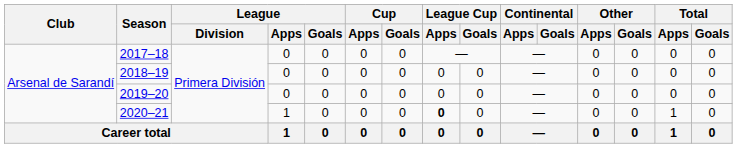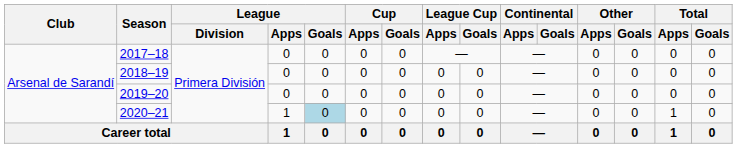2020–21 | League / Goals: no background -> lightblue background
2020–21 | League Cup / Apps: bold -> normal
